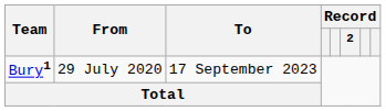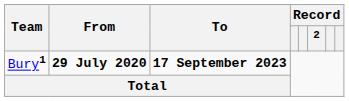Bury1 | From: normal -> bold
Bury1 | To: normal -> bold
